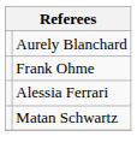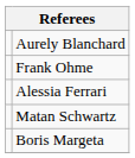+ row: Boris Margeta
